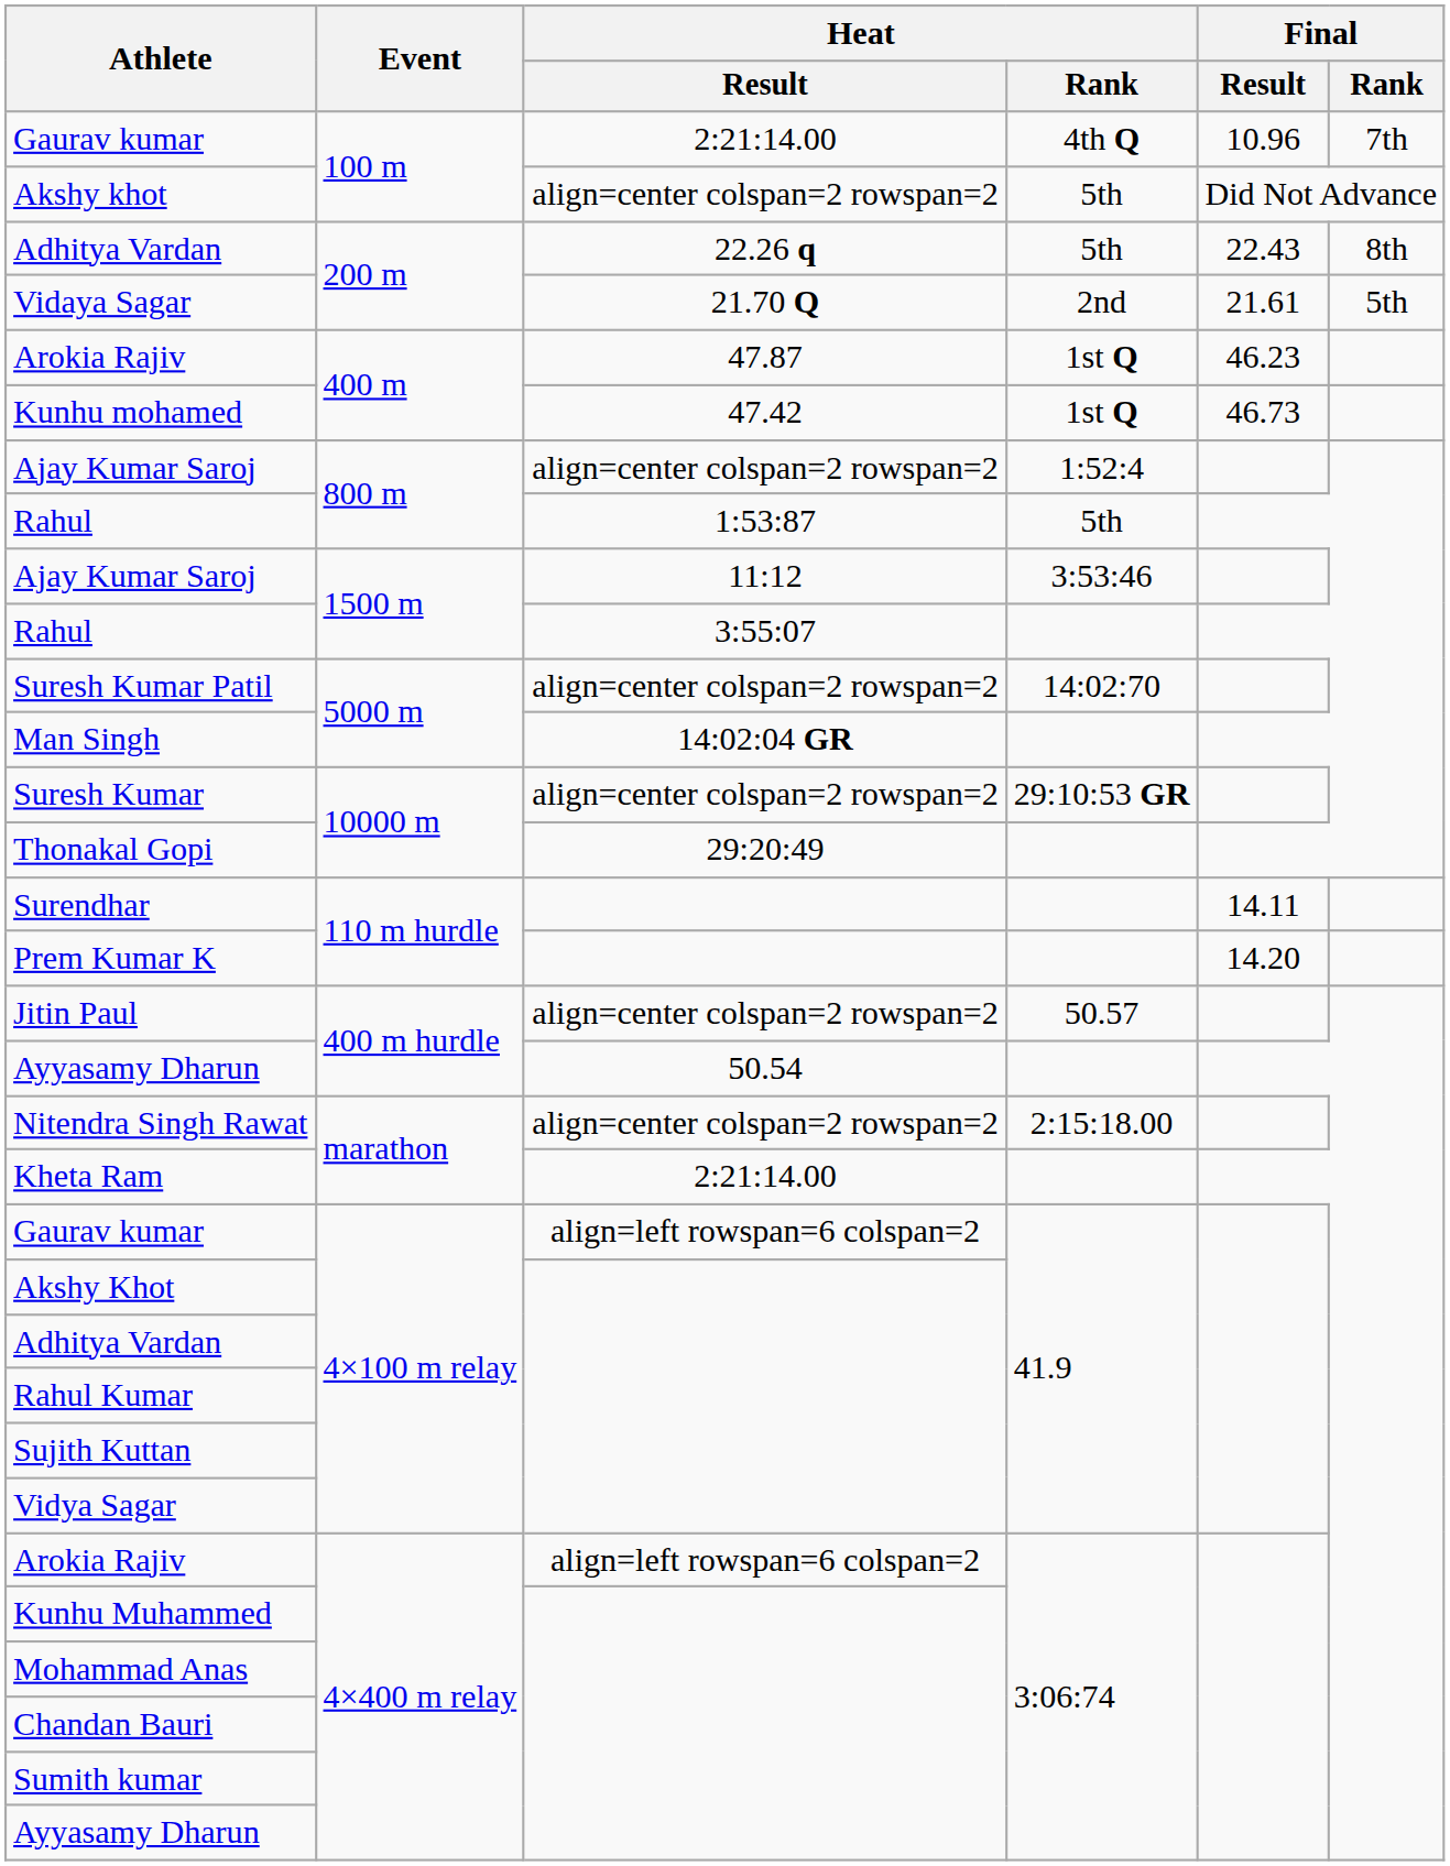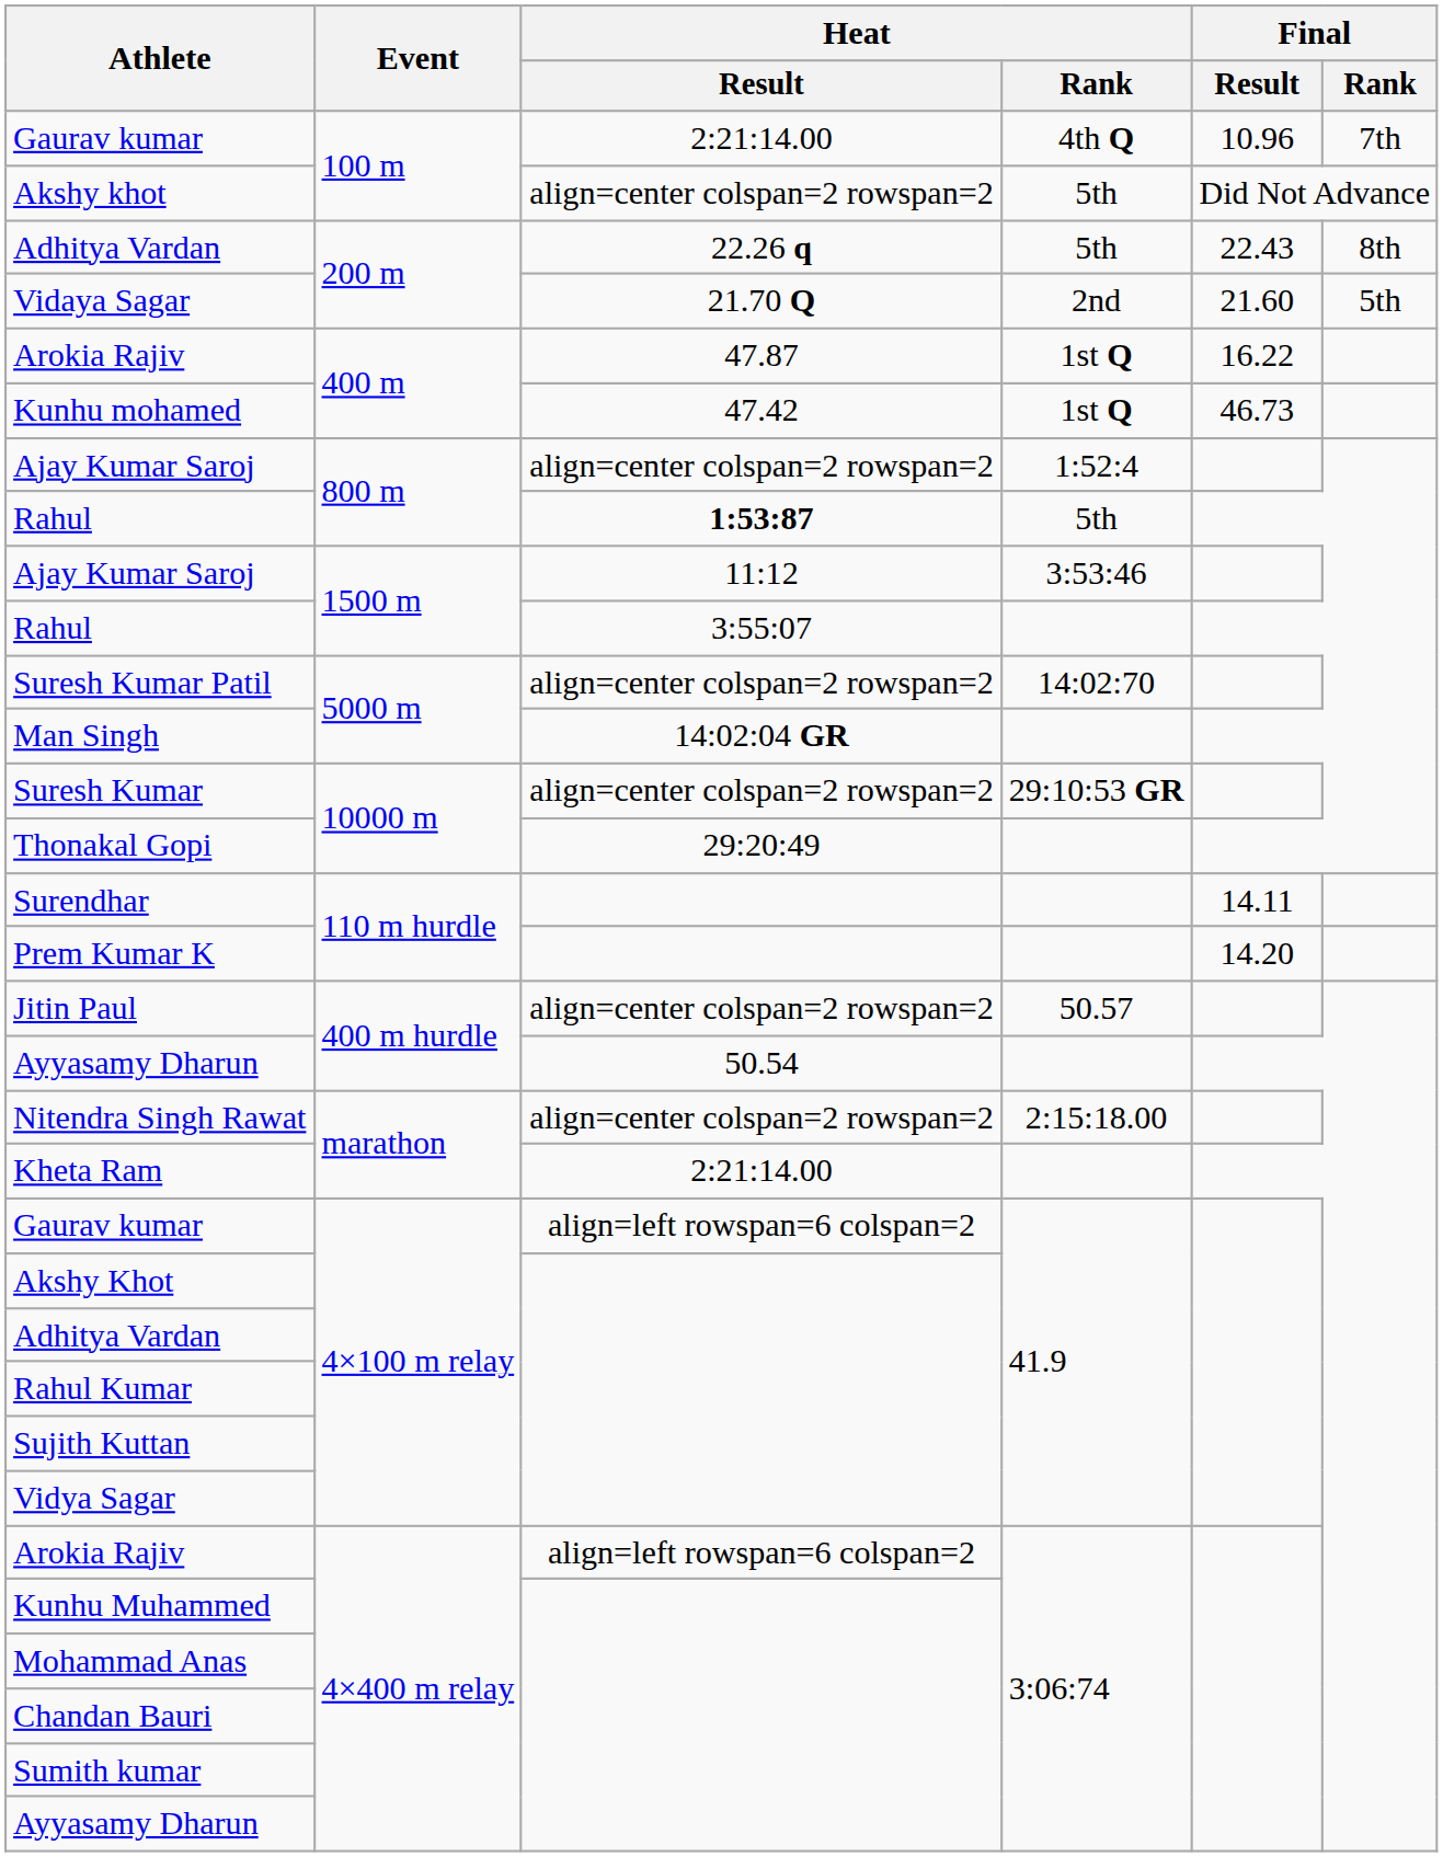Vidaya Sagar | Final / Result: 21.61 -> 21.60
Arokia Rajiv / 1st Q | Final / Result: 46.23 -> 16.22
Rahul / 5th | Heat / Result: normal -> bold
